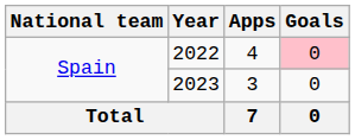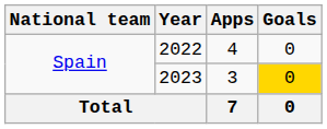2022 | Goals: pink background -> no background
2023 | Goals: no background -> gold background
